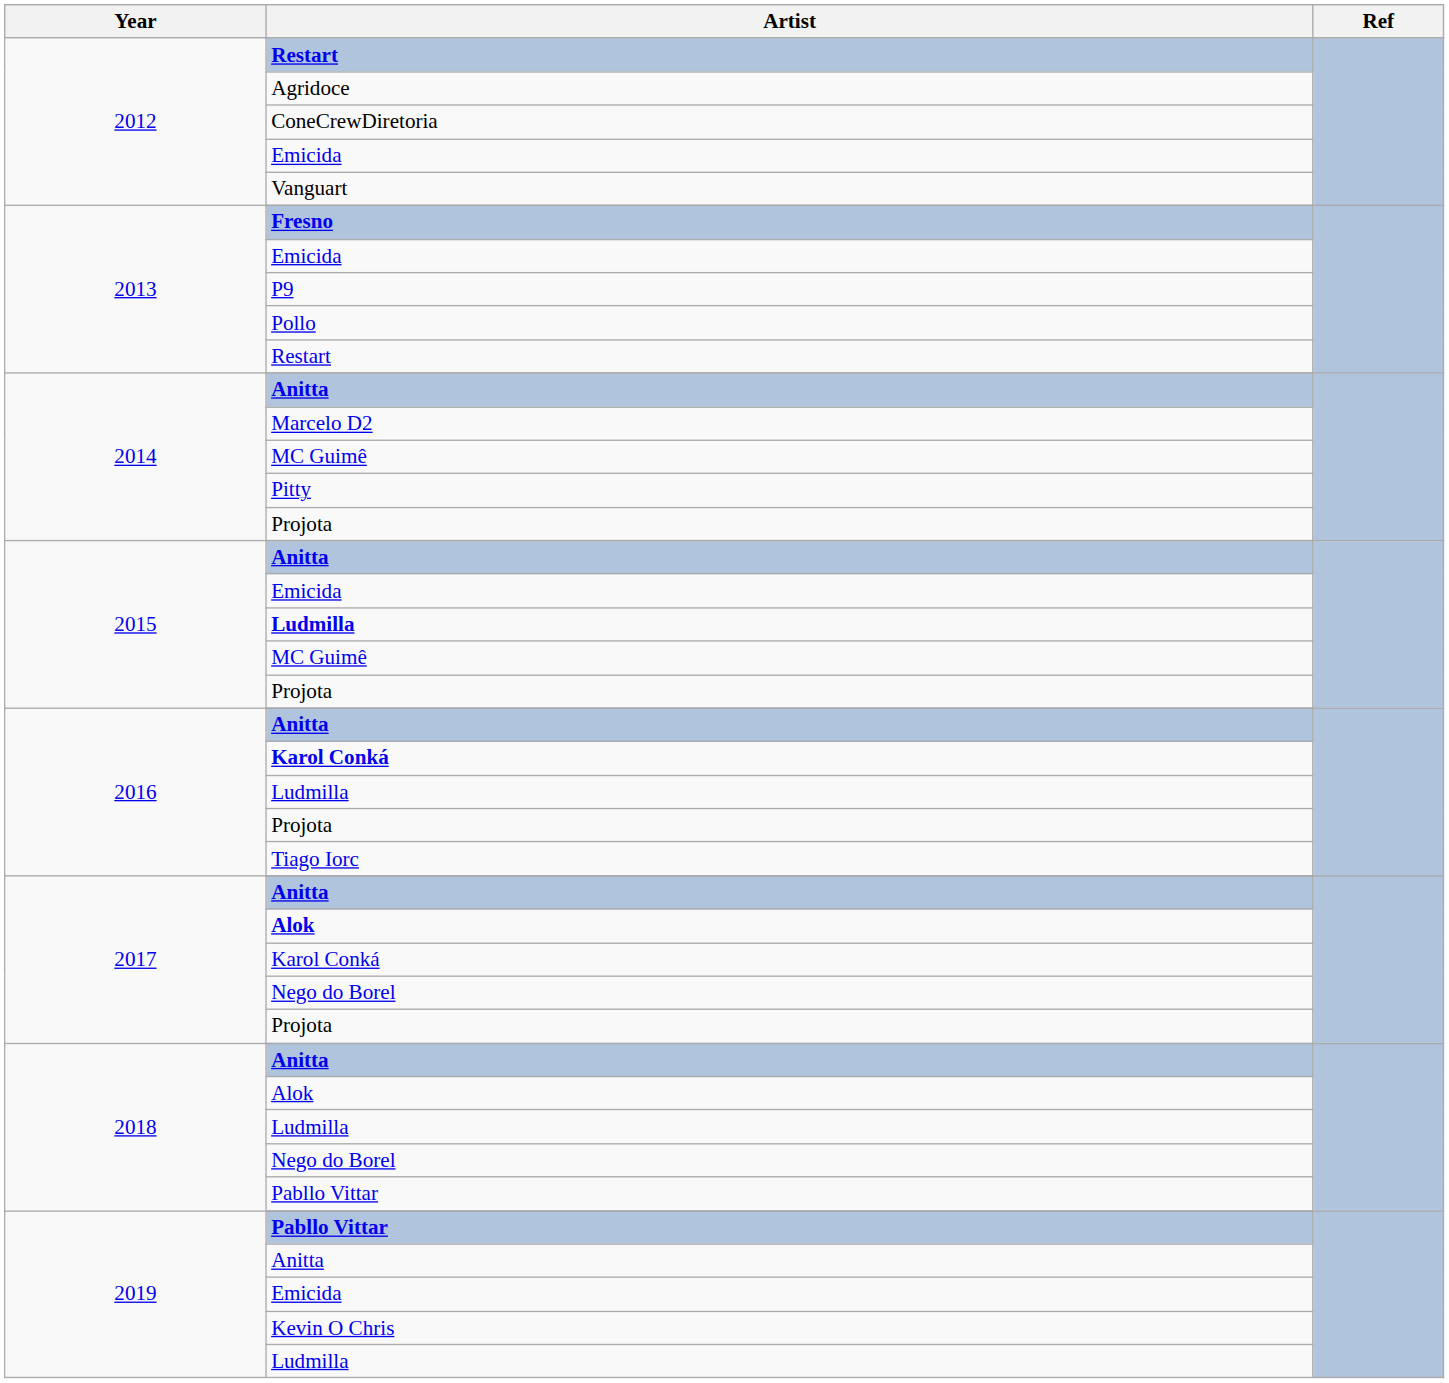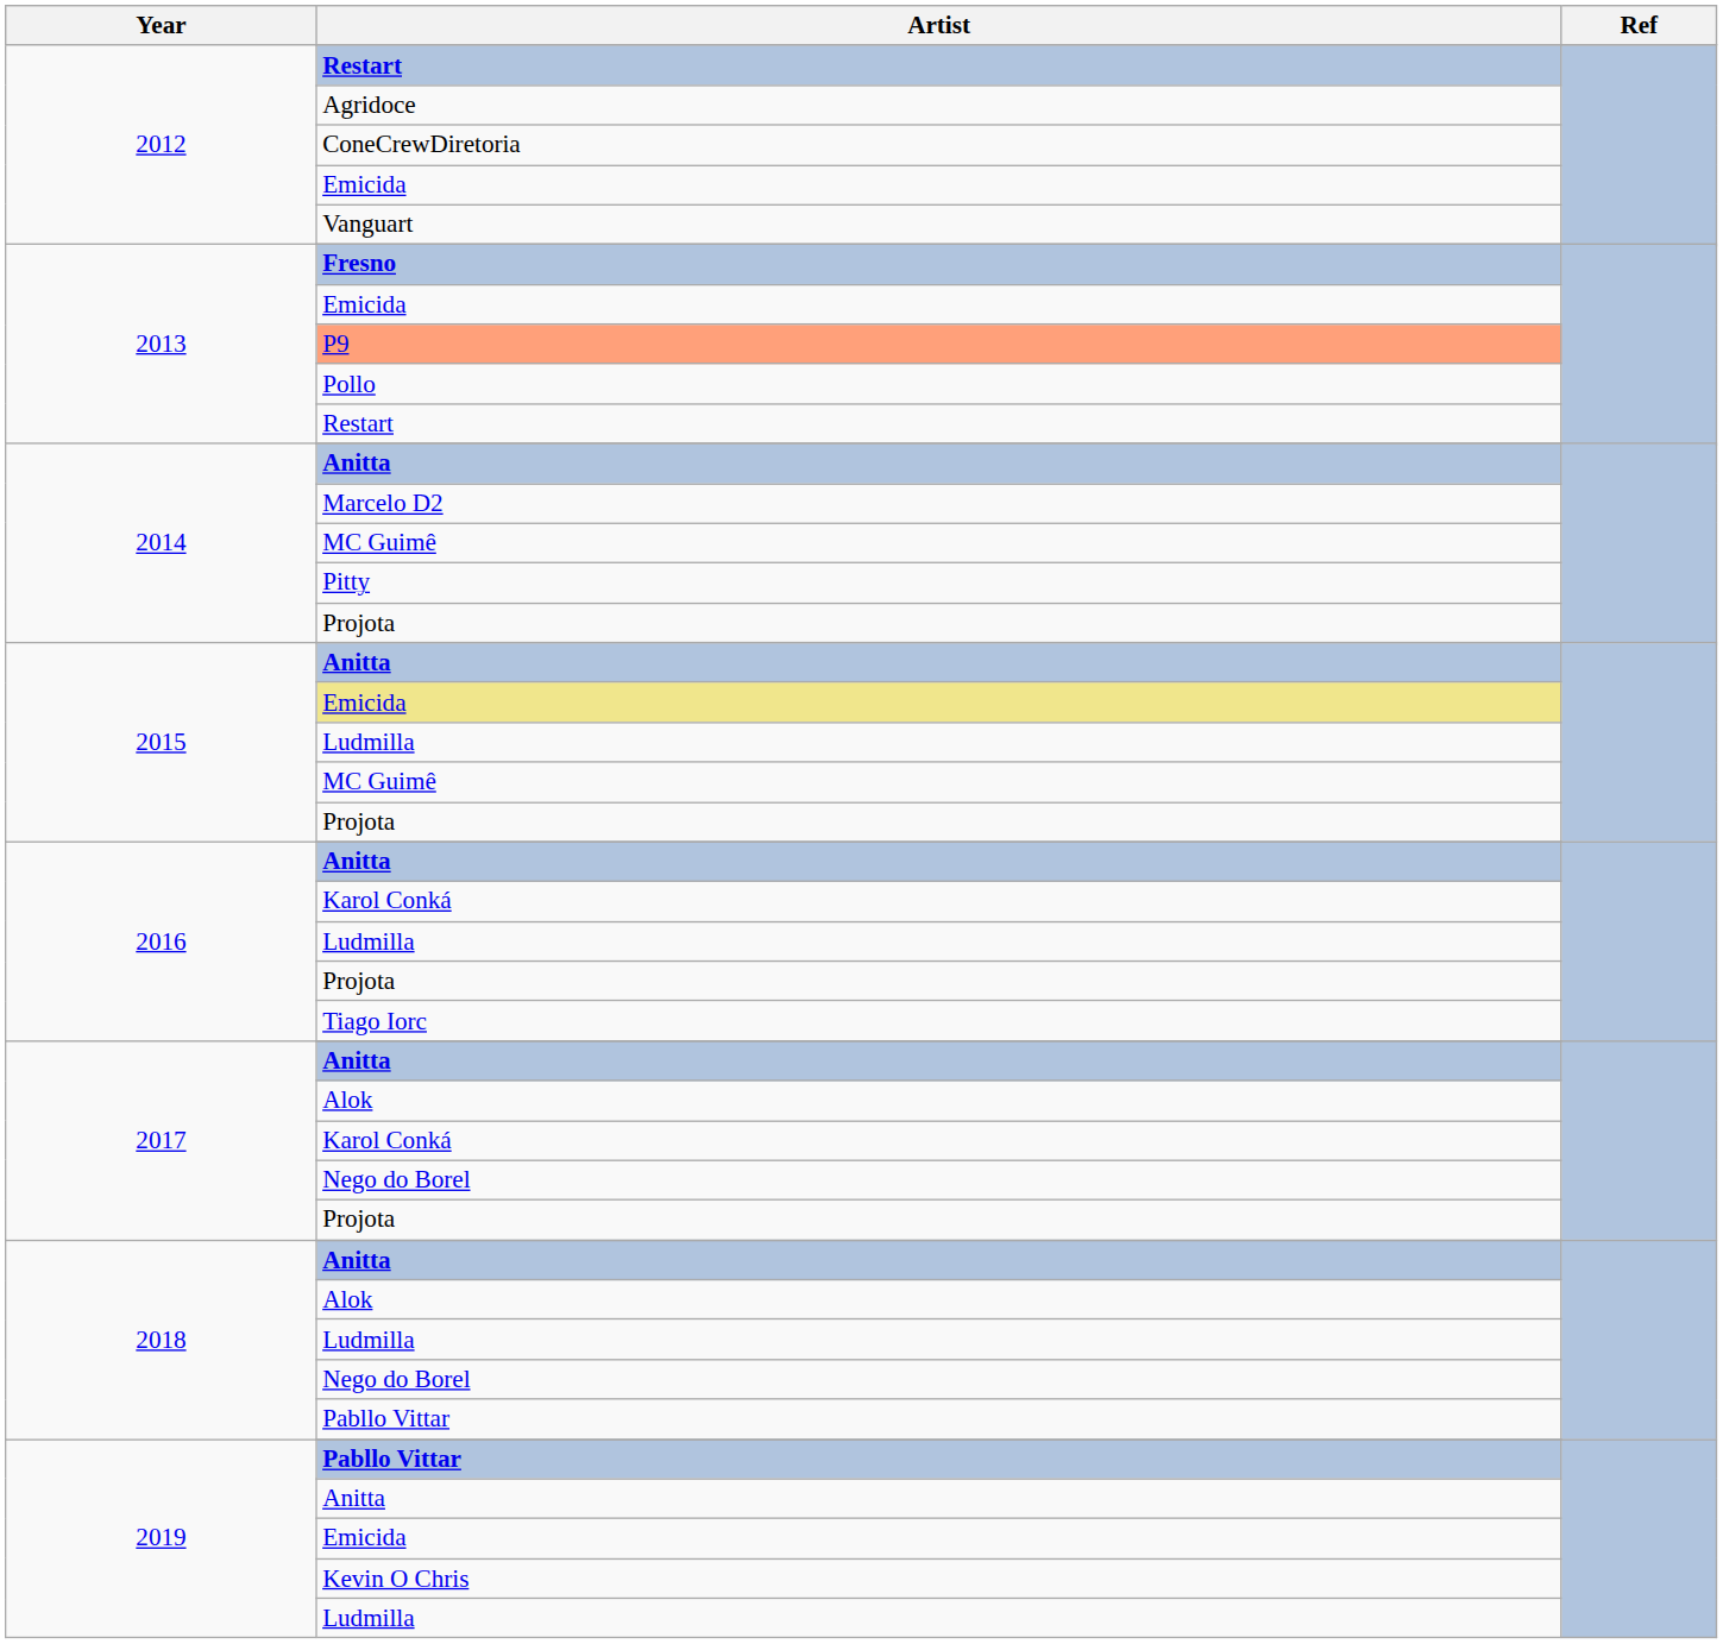P9 | Artist: no background -> lightsalmon background
2015 / Emicida | Artist: no background -> khaki background
2015 / Ludmilla | Artist: bold -> normal
2016 / Karol Conká | Artist: bold -> normal
2017 / Alok | Artist: bold -> normal
